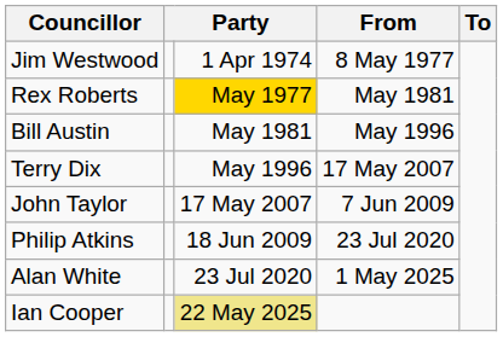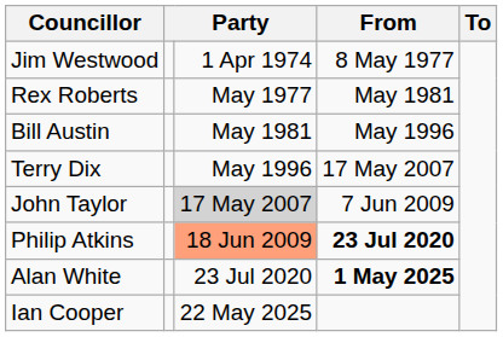Rex Roberts | column 3: gold background -> no background
John Taylor | column 3: no background -> lightgrey background
Philip Atkins | column 3: no background -> lightsalmon background
Philip Atkins | From: normal -> bold
Alan White | From: normal -> bold
Ian Cooper | column 3: khaki background -> no background
